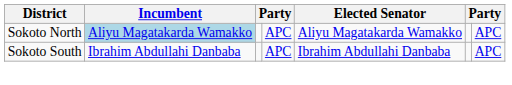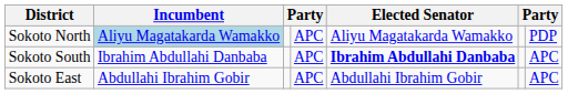Sokoto North | column 7: APC -> PDP
Sokoto South | Elected Senator: normal -> bold
+ row: Sokoto East | Abdullahi Ibrahim Gobir | APC | Abdullahi Ibrahim Gobir | APC
